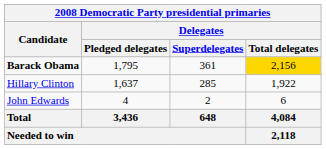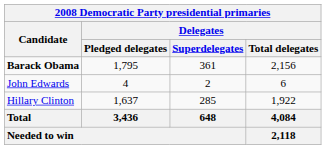Barack Obama | Delegates / Total delegates: gold background -> no background
rows swapped: Hillary Clinton <-> John Edwards
